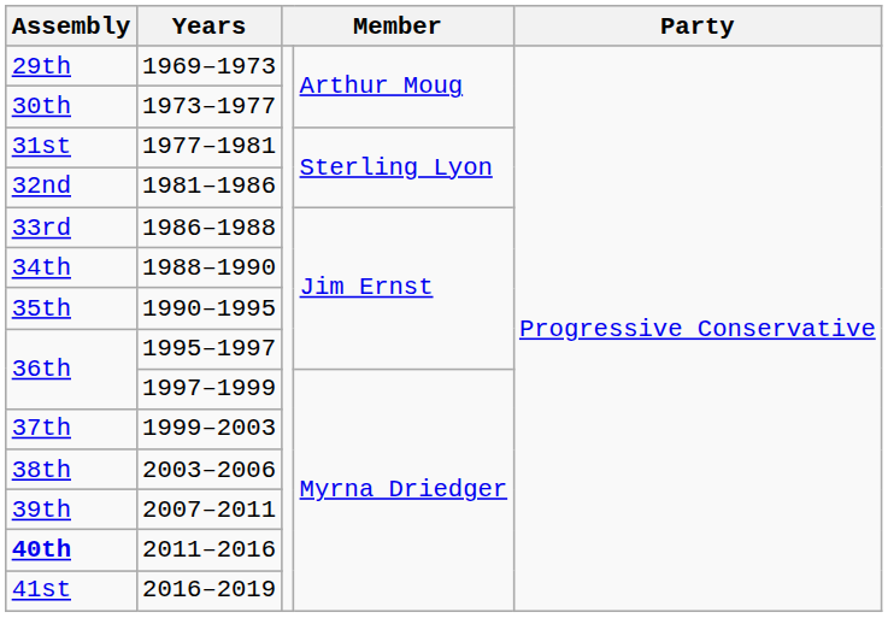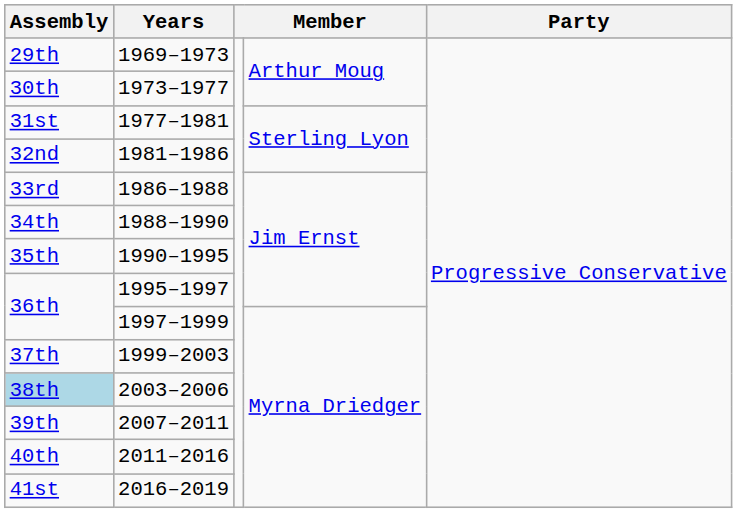38th | Assembly: no background -> lightblue background
40th | Assembly: bold -> normal
